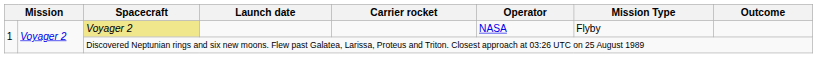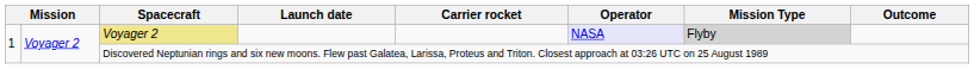row 2 | Operator: no background -> lavender background
row 2 | Mission Type: no background -> lightgrey background
